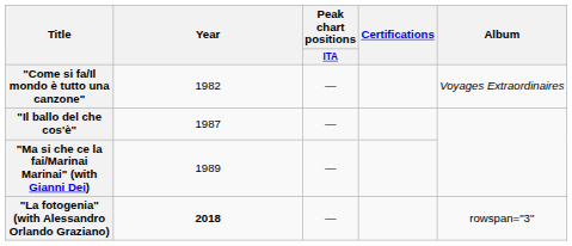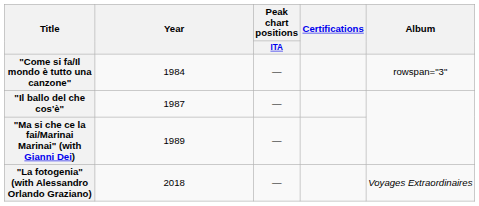"Come si fa/Il mondo è tutto una canzone" | Year: 1982 -> 1984
"Come si fa/Il mondo è tutto una canzone" | Album: Voyages Extraordinaires -> rowspan="3"
"La fotogenia" (with Alessandro Orlando Graziano) | Year: bold -> normal
"La fotogenia" (with Alessandro Orlando Graziano) | Album: rowspan="3" -> Voyages Extraordinaires
